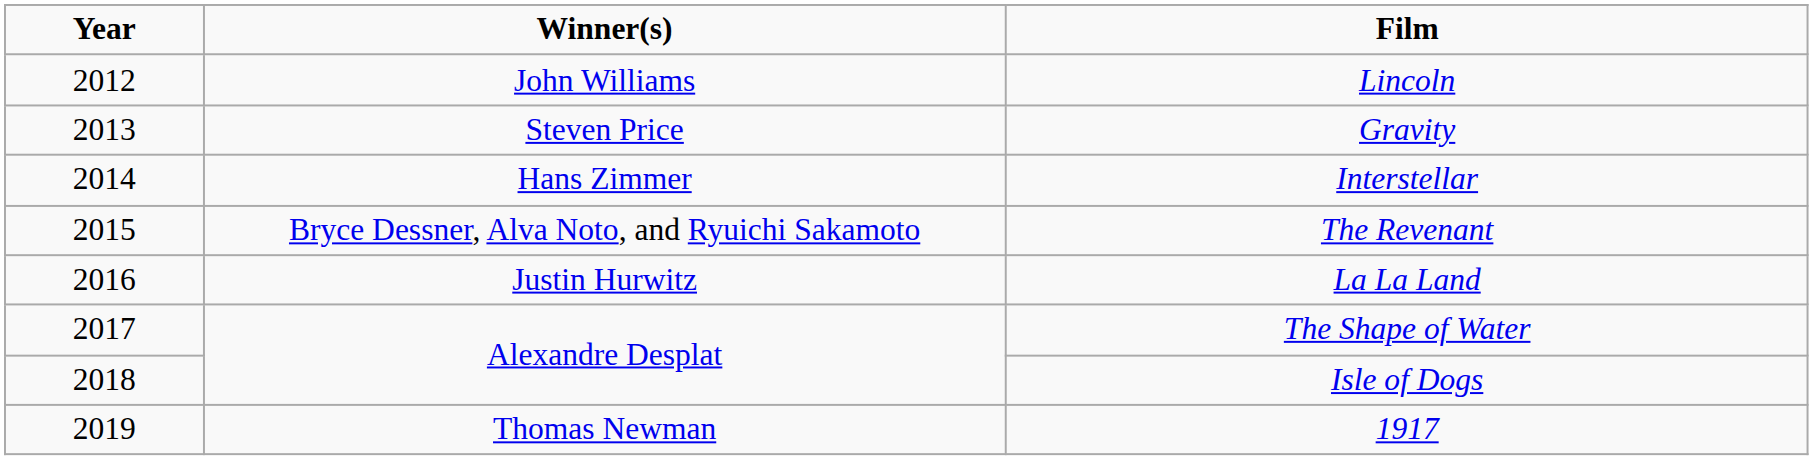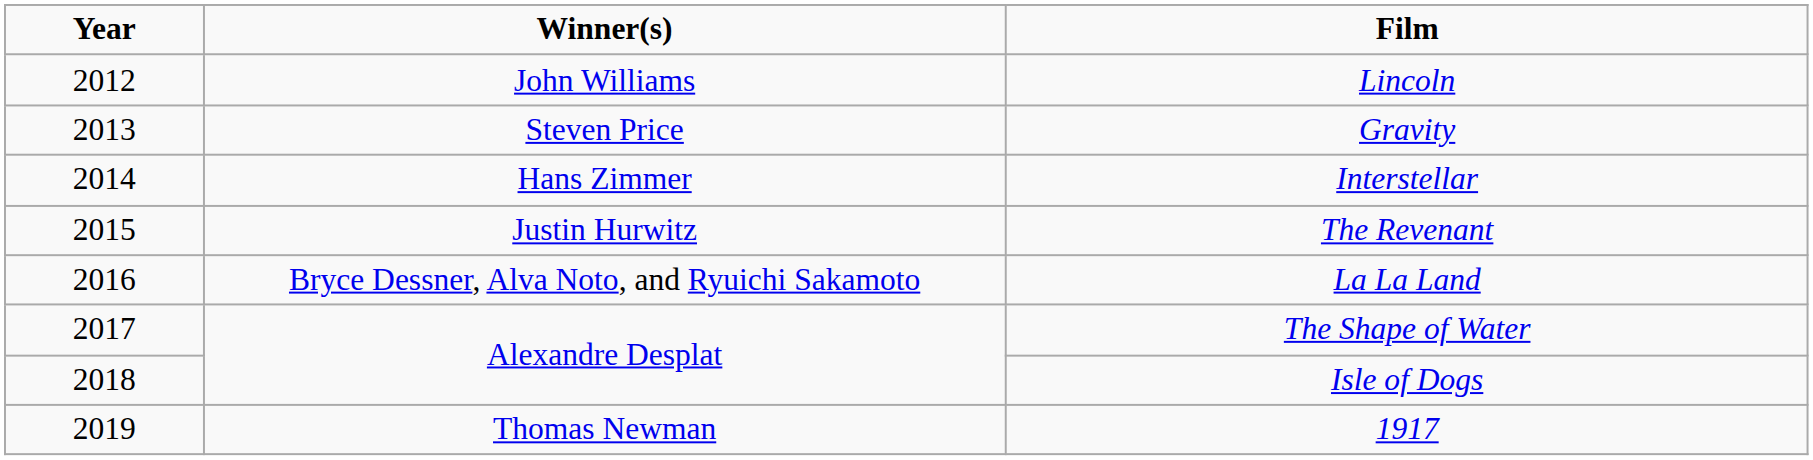The Revenant | Winner(s): Bryce Dessner, Alva Noto, and Ryuichi Sakamoto -> Justin Hurwitz
La La Land | Winner(s): Justin Hurwitz -> Bryce Dessner, Alva Noto, and Ryuichi Sakamoto
